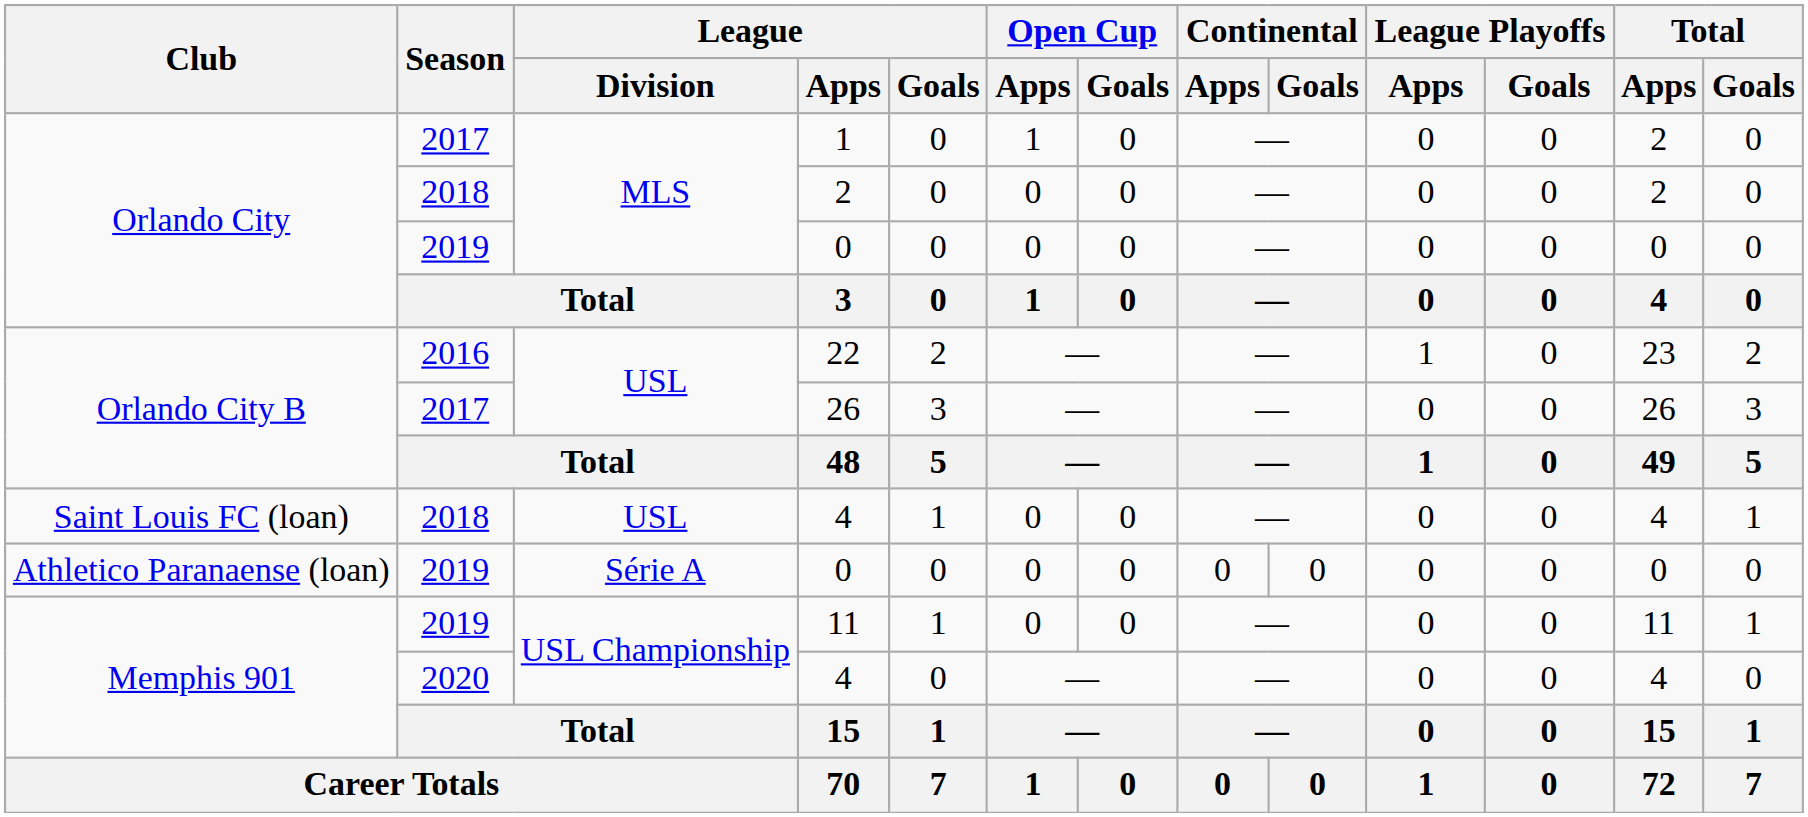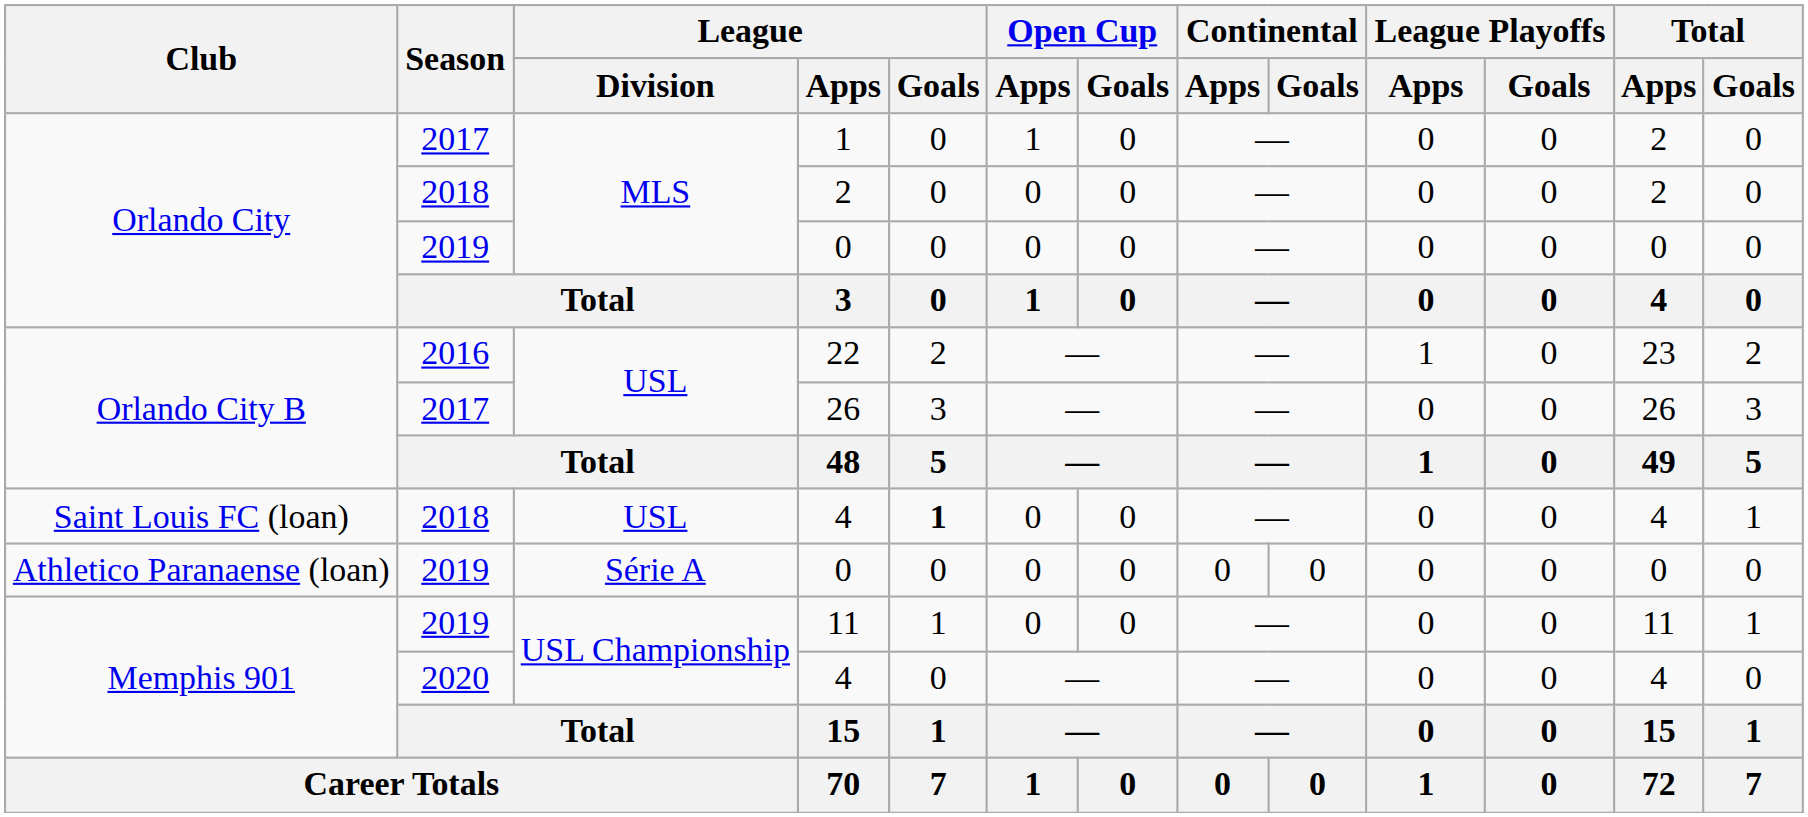Saint Louis FC (loan) / 4 | League / Goals: normal -> bold
